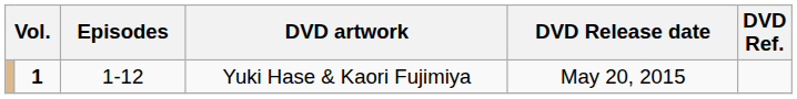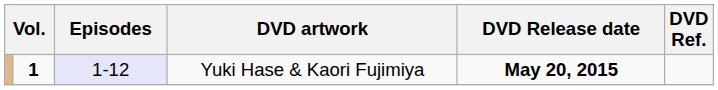Yuki Hase & Kaori Fujimiya | Episodes: no background -> lavender background
Yuki Hase & Kaori Fujimiya | DVD Release date: normal -> bold
